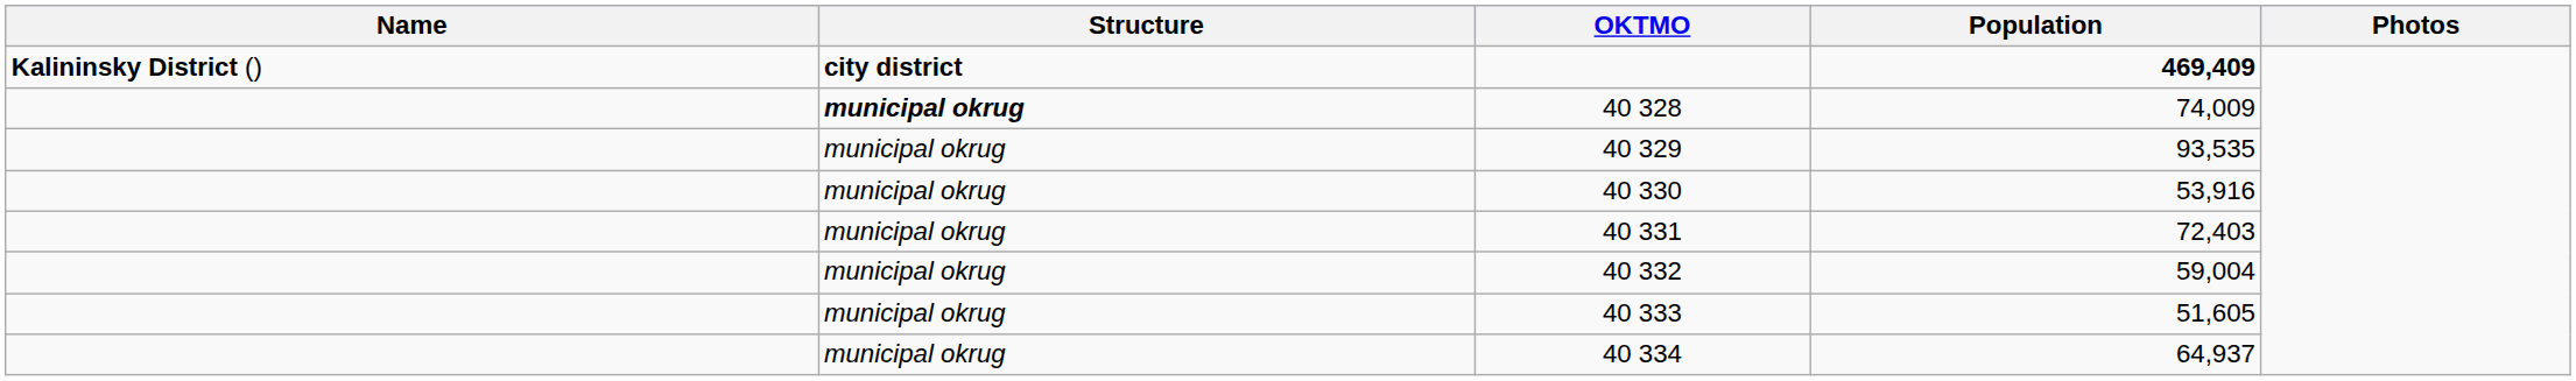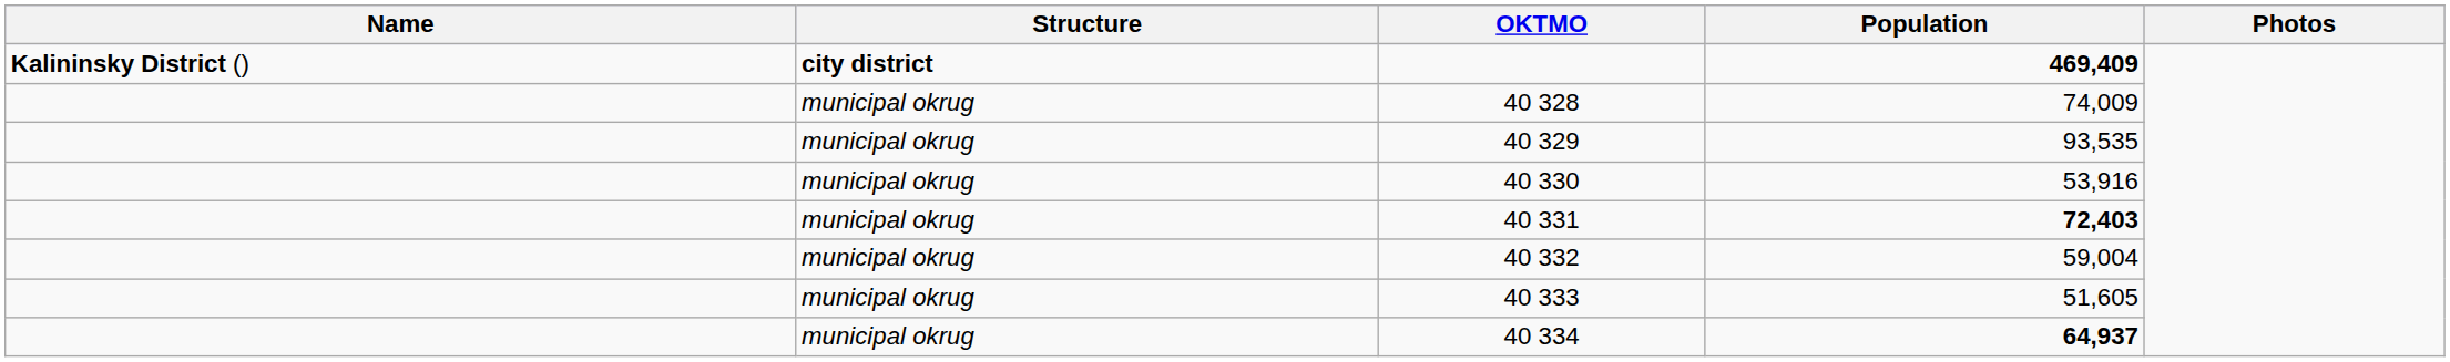40 328 | Structure: bold -> normal
40 331 | Population: normal -> bold
40 334 | Population: normal -> bold
